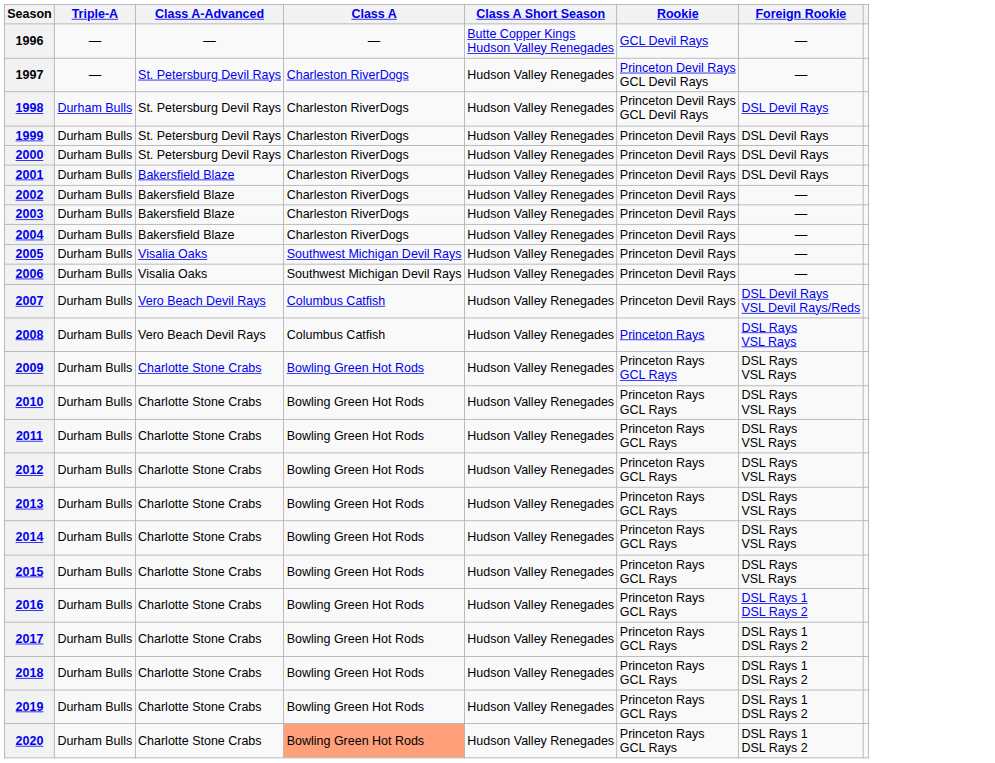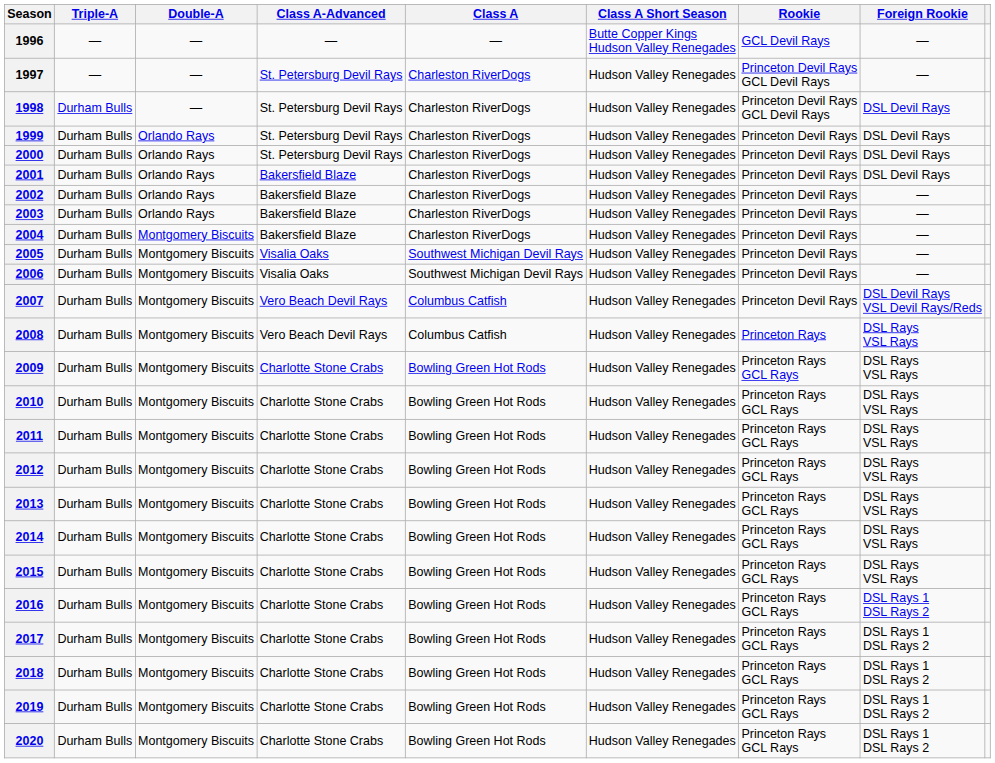+ column: Double-A | — | — | — | Orlando Rays | Orlando Rays | Orlando Rays | Orlando Rays | Orlando Rays | Montgomery Biscuits | Montgomery Biscuits | Montgomery Biscuits | Montgomery Biscuits | Montgomery Biscuits | Montgomery Biscuits | Montgomery Biscuits | Montgomery Biscuits | Montgomery Biscuits | Montgomery Biscuits | Montgomery Biscuits | Montgomery Biscuits | Montgomery Biscuits | Montgomery Biscuits | Montgomery Biscuits | Montgomery Biscuits | Montgomery Biscuits
2020 | Class A: lightsalmon background -> no background
